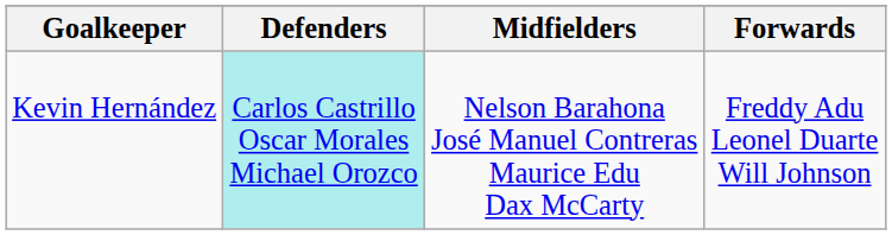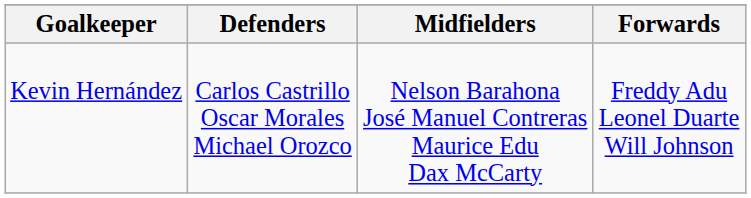Kevin Hernández | Defenders: paleturquoise background -> no background
